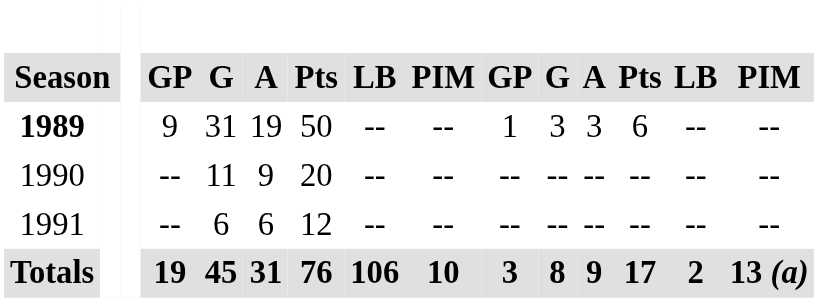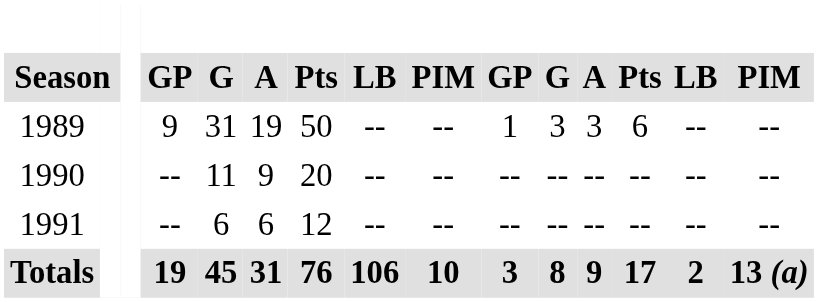1989 | column 1: bold -> normal
